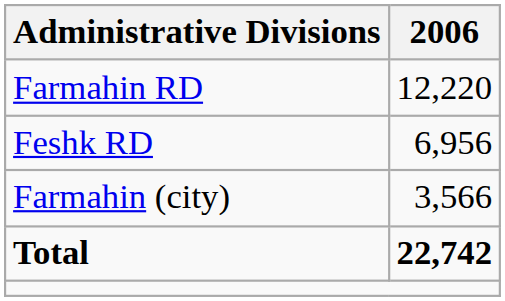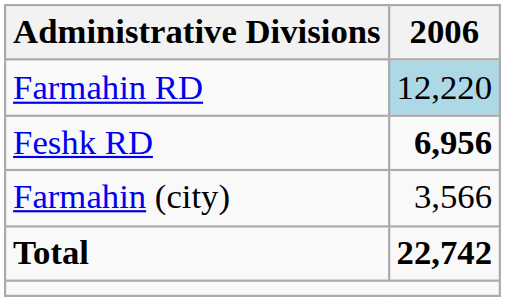Farmahin RD | 2006: no background -> lightblue background
Feshk RD | 2006: normal -> bold
